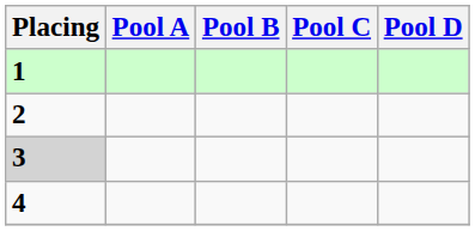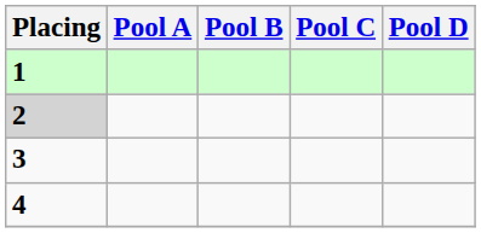2 | Placing: no background -> lightgrey background
3 | Placing: lightgrey background -> no background
